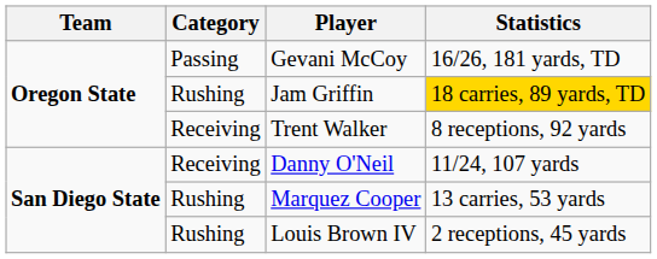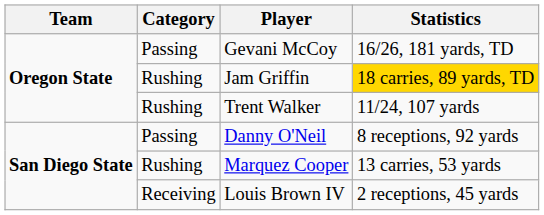Trent Walker | Category: Receiving -> Rushing
Trent Walker | Statistics: 8 receptions, 92 yards -> 11/24, 107 yards
Danny O'Neil | Category: Receiving -> Passing
Danny O'Neil | Statistics: 11/24, 107 yards -> 8 receptions, 92 yards
Louis Brown IV | Category: Rushing -> Receiving
